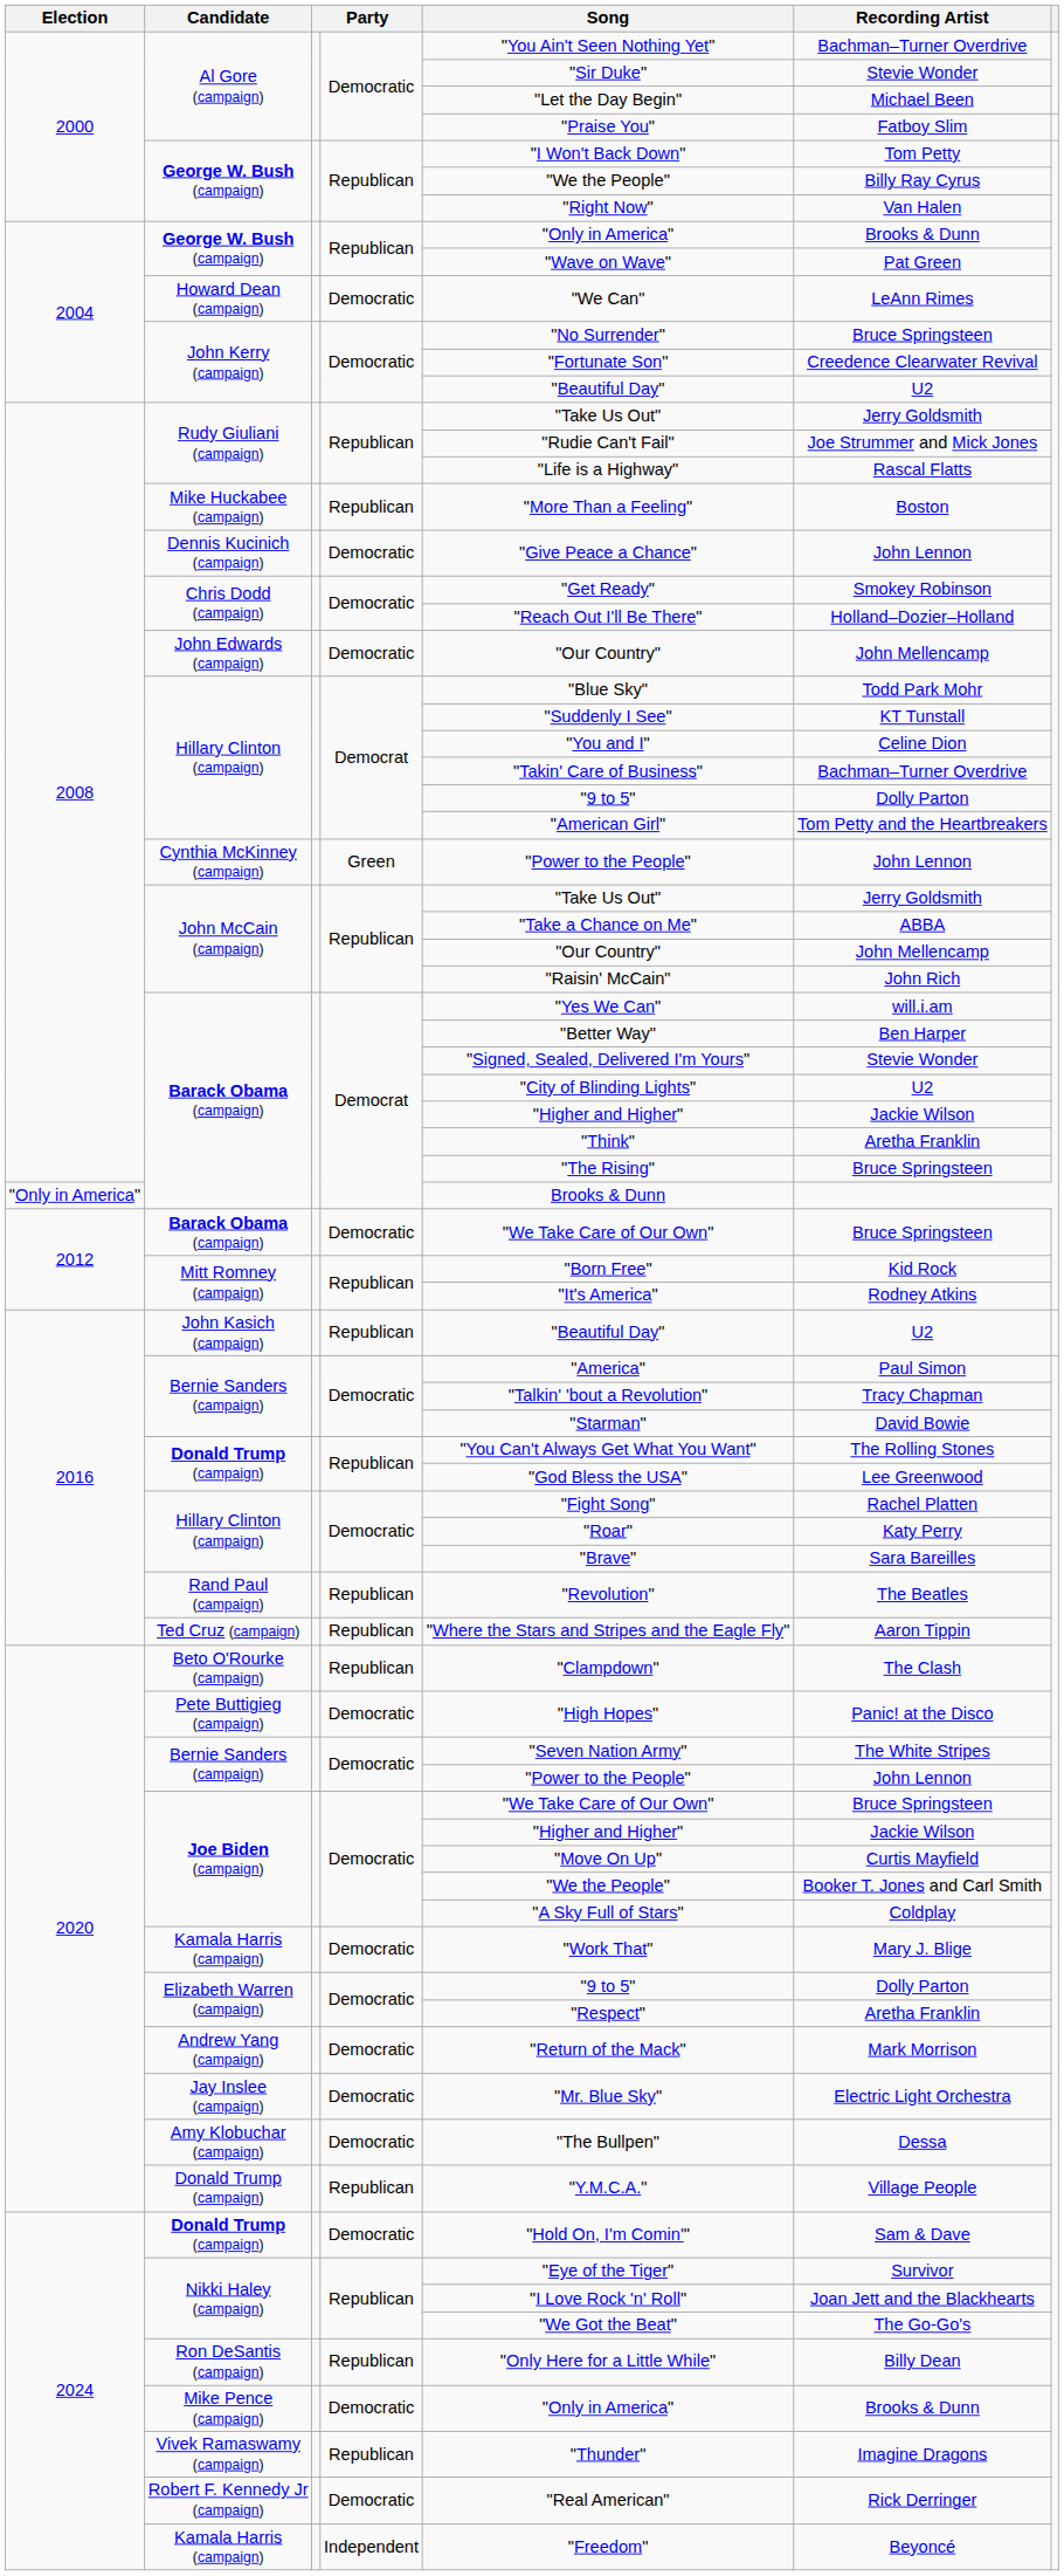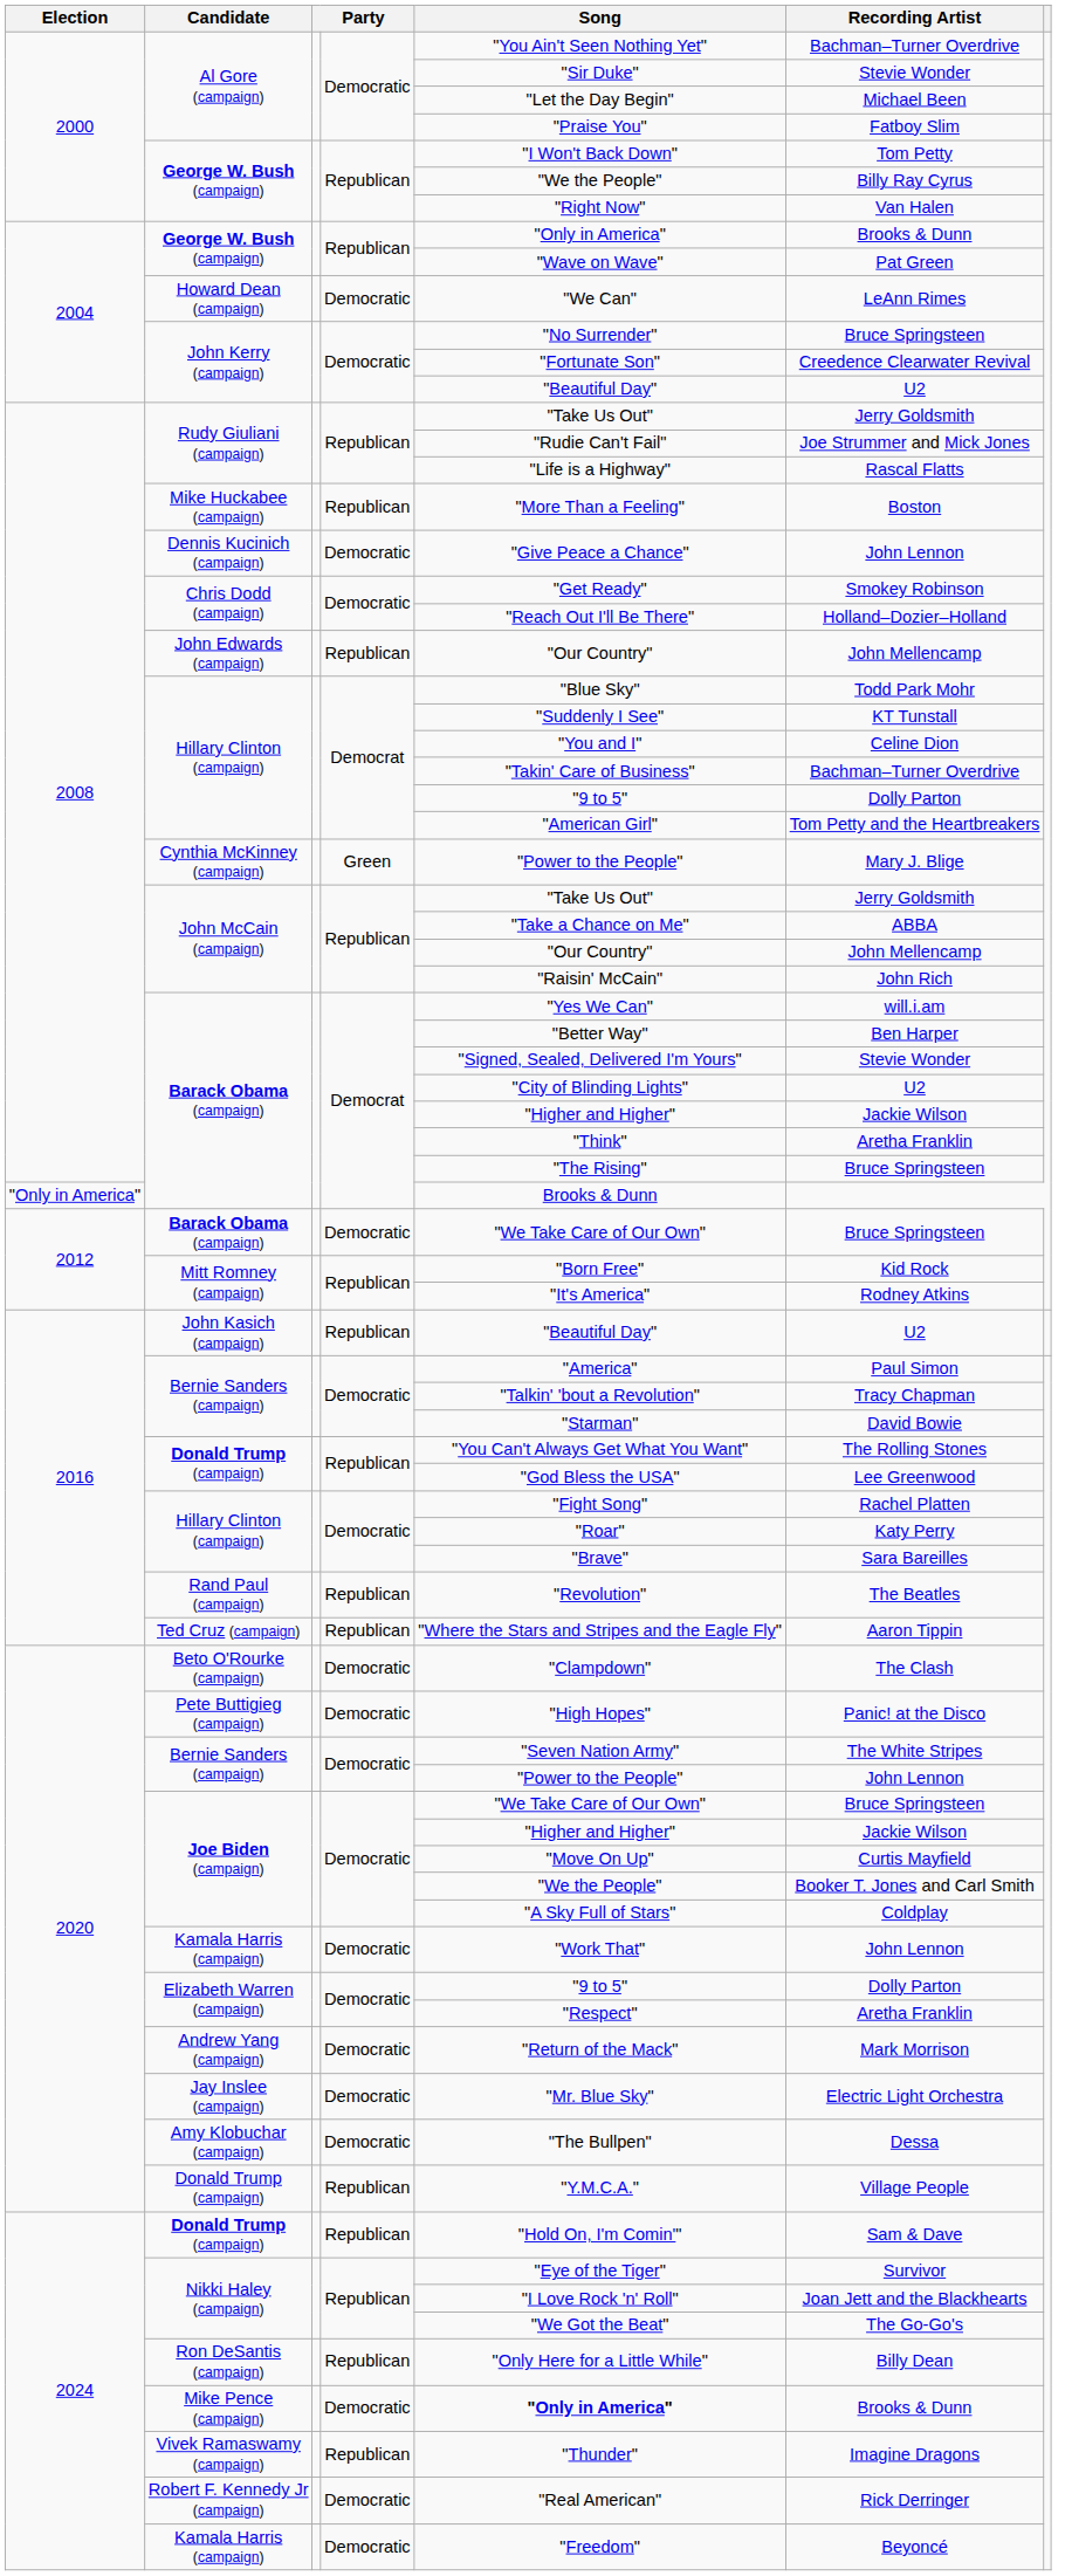John Edwards (campaign) | column 4: Democratic -> Republican
Cynthia McKinney (campaign) | Recording Artist: John Lennon -> Mary J. Blige
Beto O'Rourke (campaign) | column 4: Republican -> Democratic
2020 / Kamala Harris (campaign) | Recording Artist: Mary J. Blige -> John Lennon
2024 / Donald Trump (campaign) | column 4: Democratic -> Republican
Mike Pence (campaign) | Song: normal -> bold
2024 / Kamala Harris (campaign) | column 4: Independent -> Democratic
